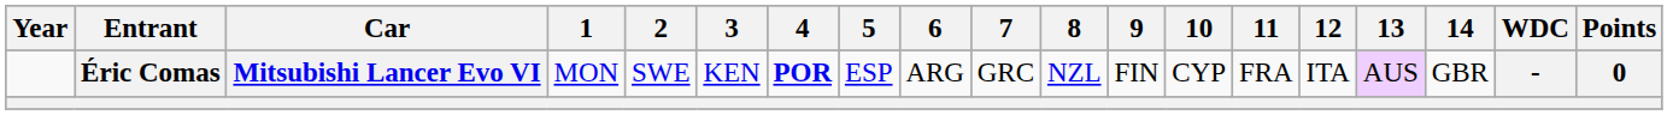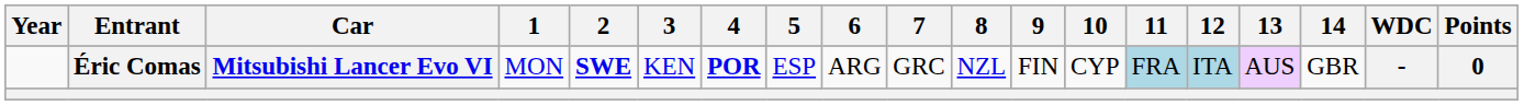Éric Comas | 2: normal -> bold
Éric Comas | 11: no background -> lightblue background
Éric Comas | 12: no background -> lightblue background
